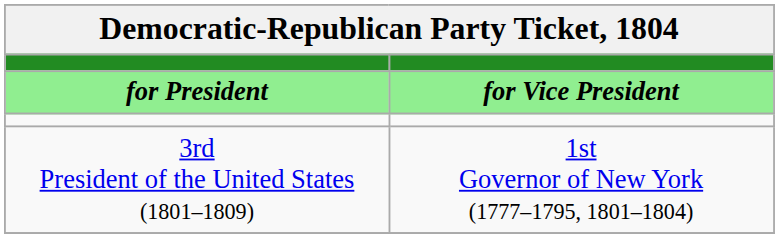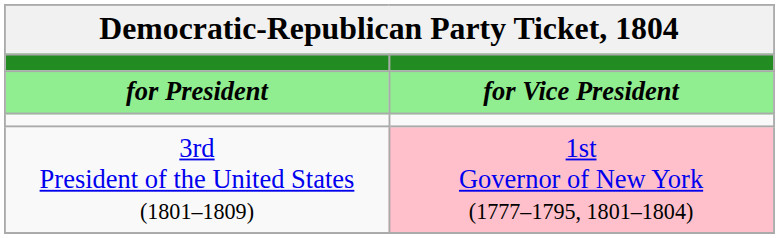3rd President of the United States (1801–1809) | column 2: no background -> pink background
